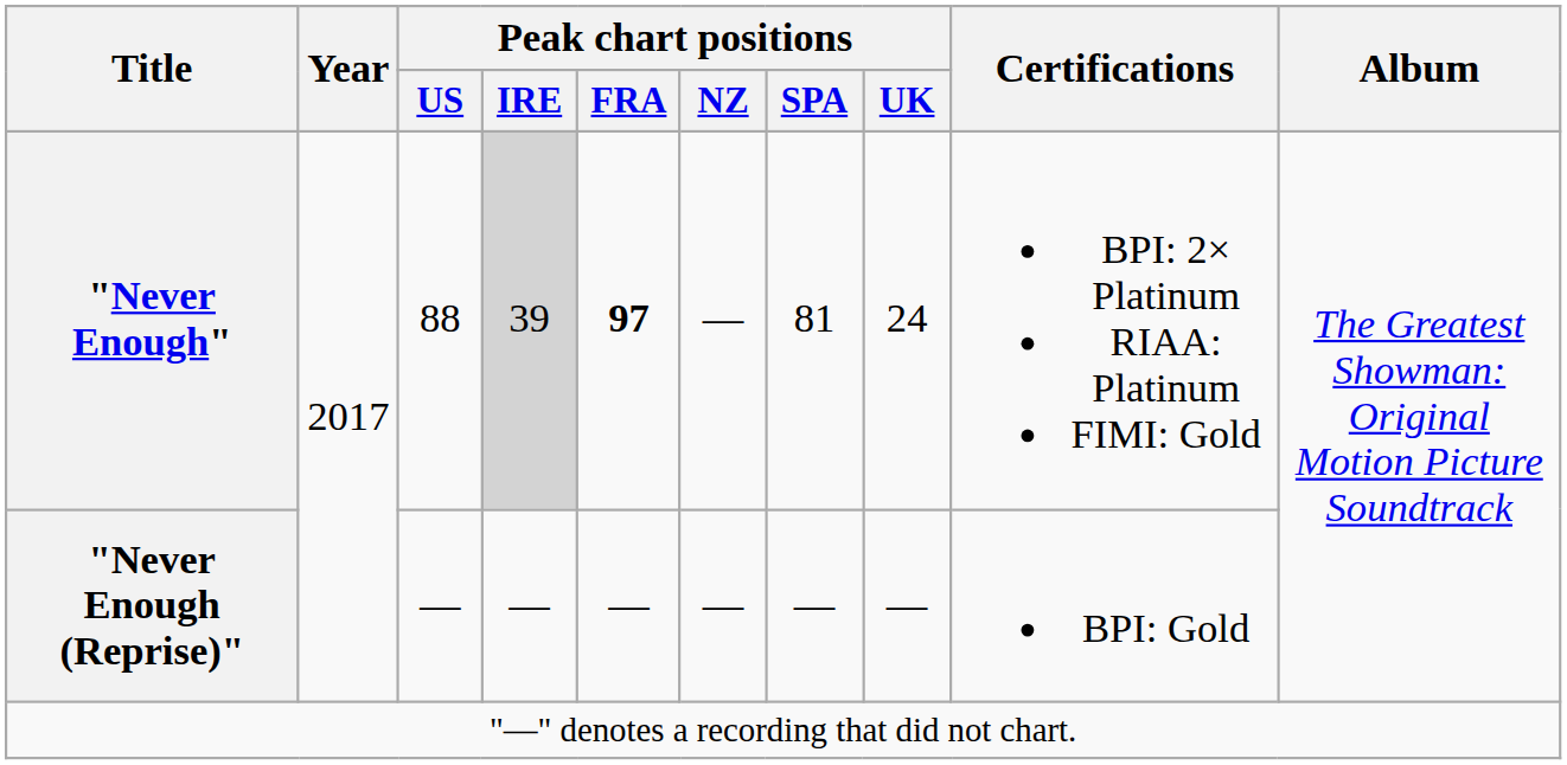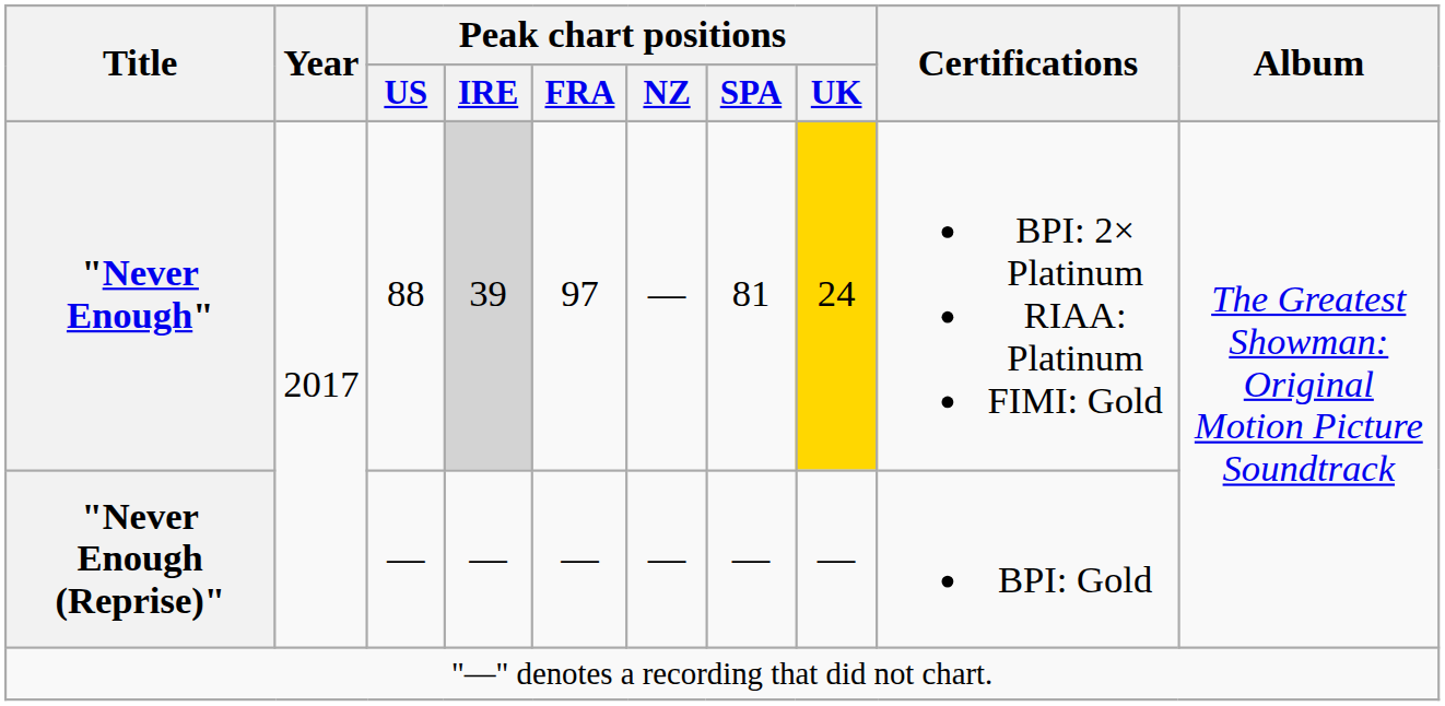"Never Enough" | Peak chart positions / FRA: bold -> normal
"Never Enough" | Peak chart positions / UK: no background -> gold background
